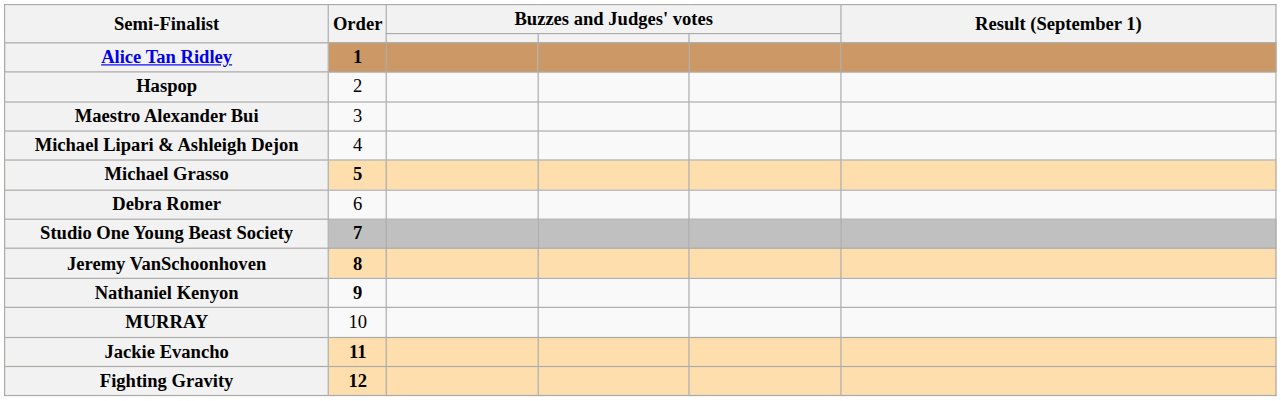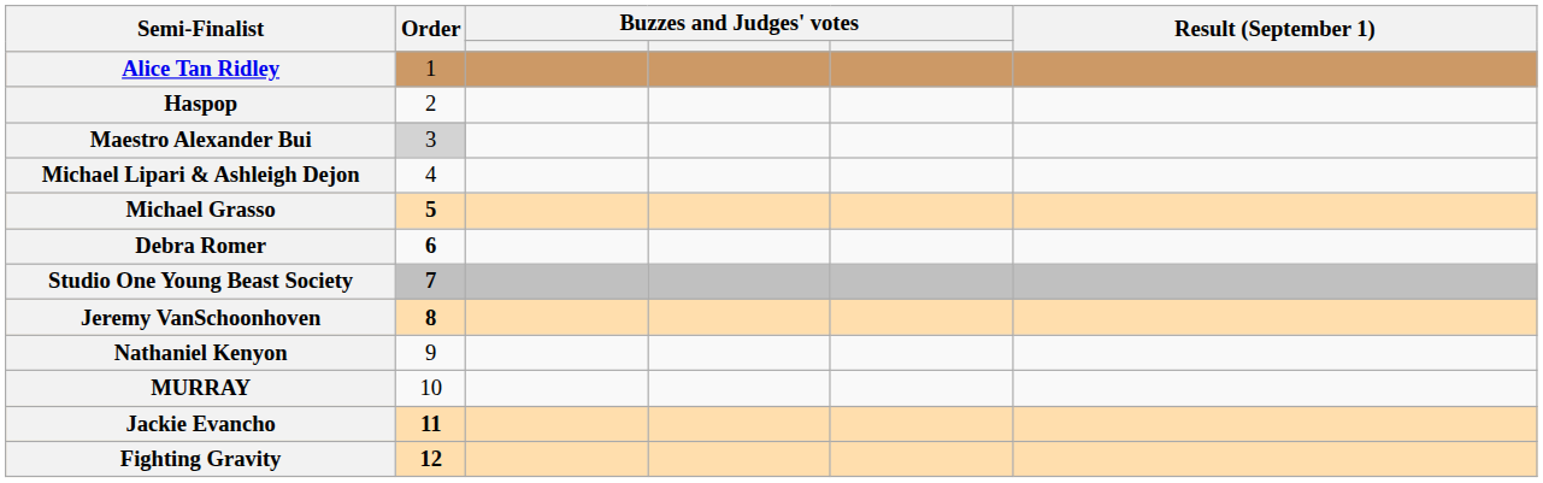Alice Tan Ridley | Order: bold -> normal
Maestro Alexander Bui | Order: no background -> lightgrey background
Debra Romer | Order: normal -> bold
Nathaniel Kenyon | Order: bold -> normal
